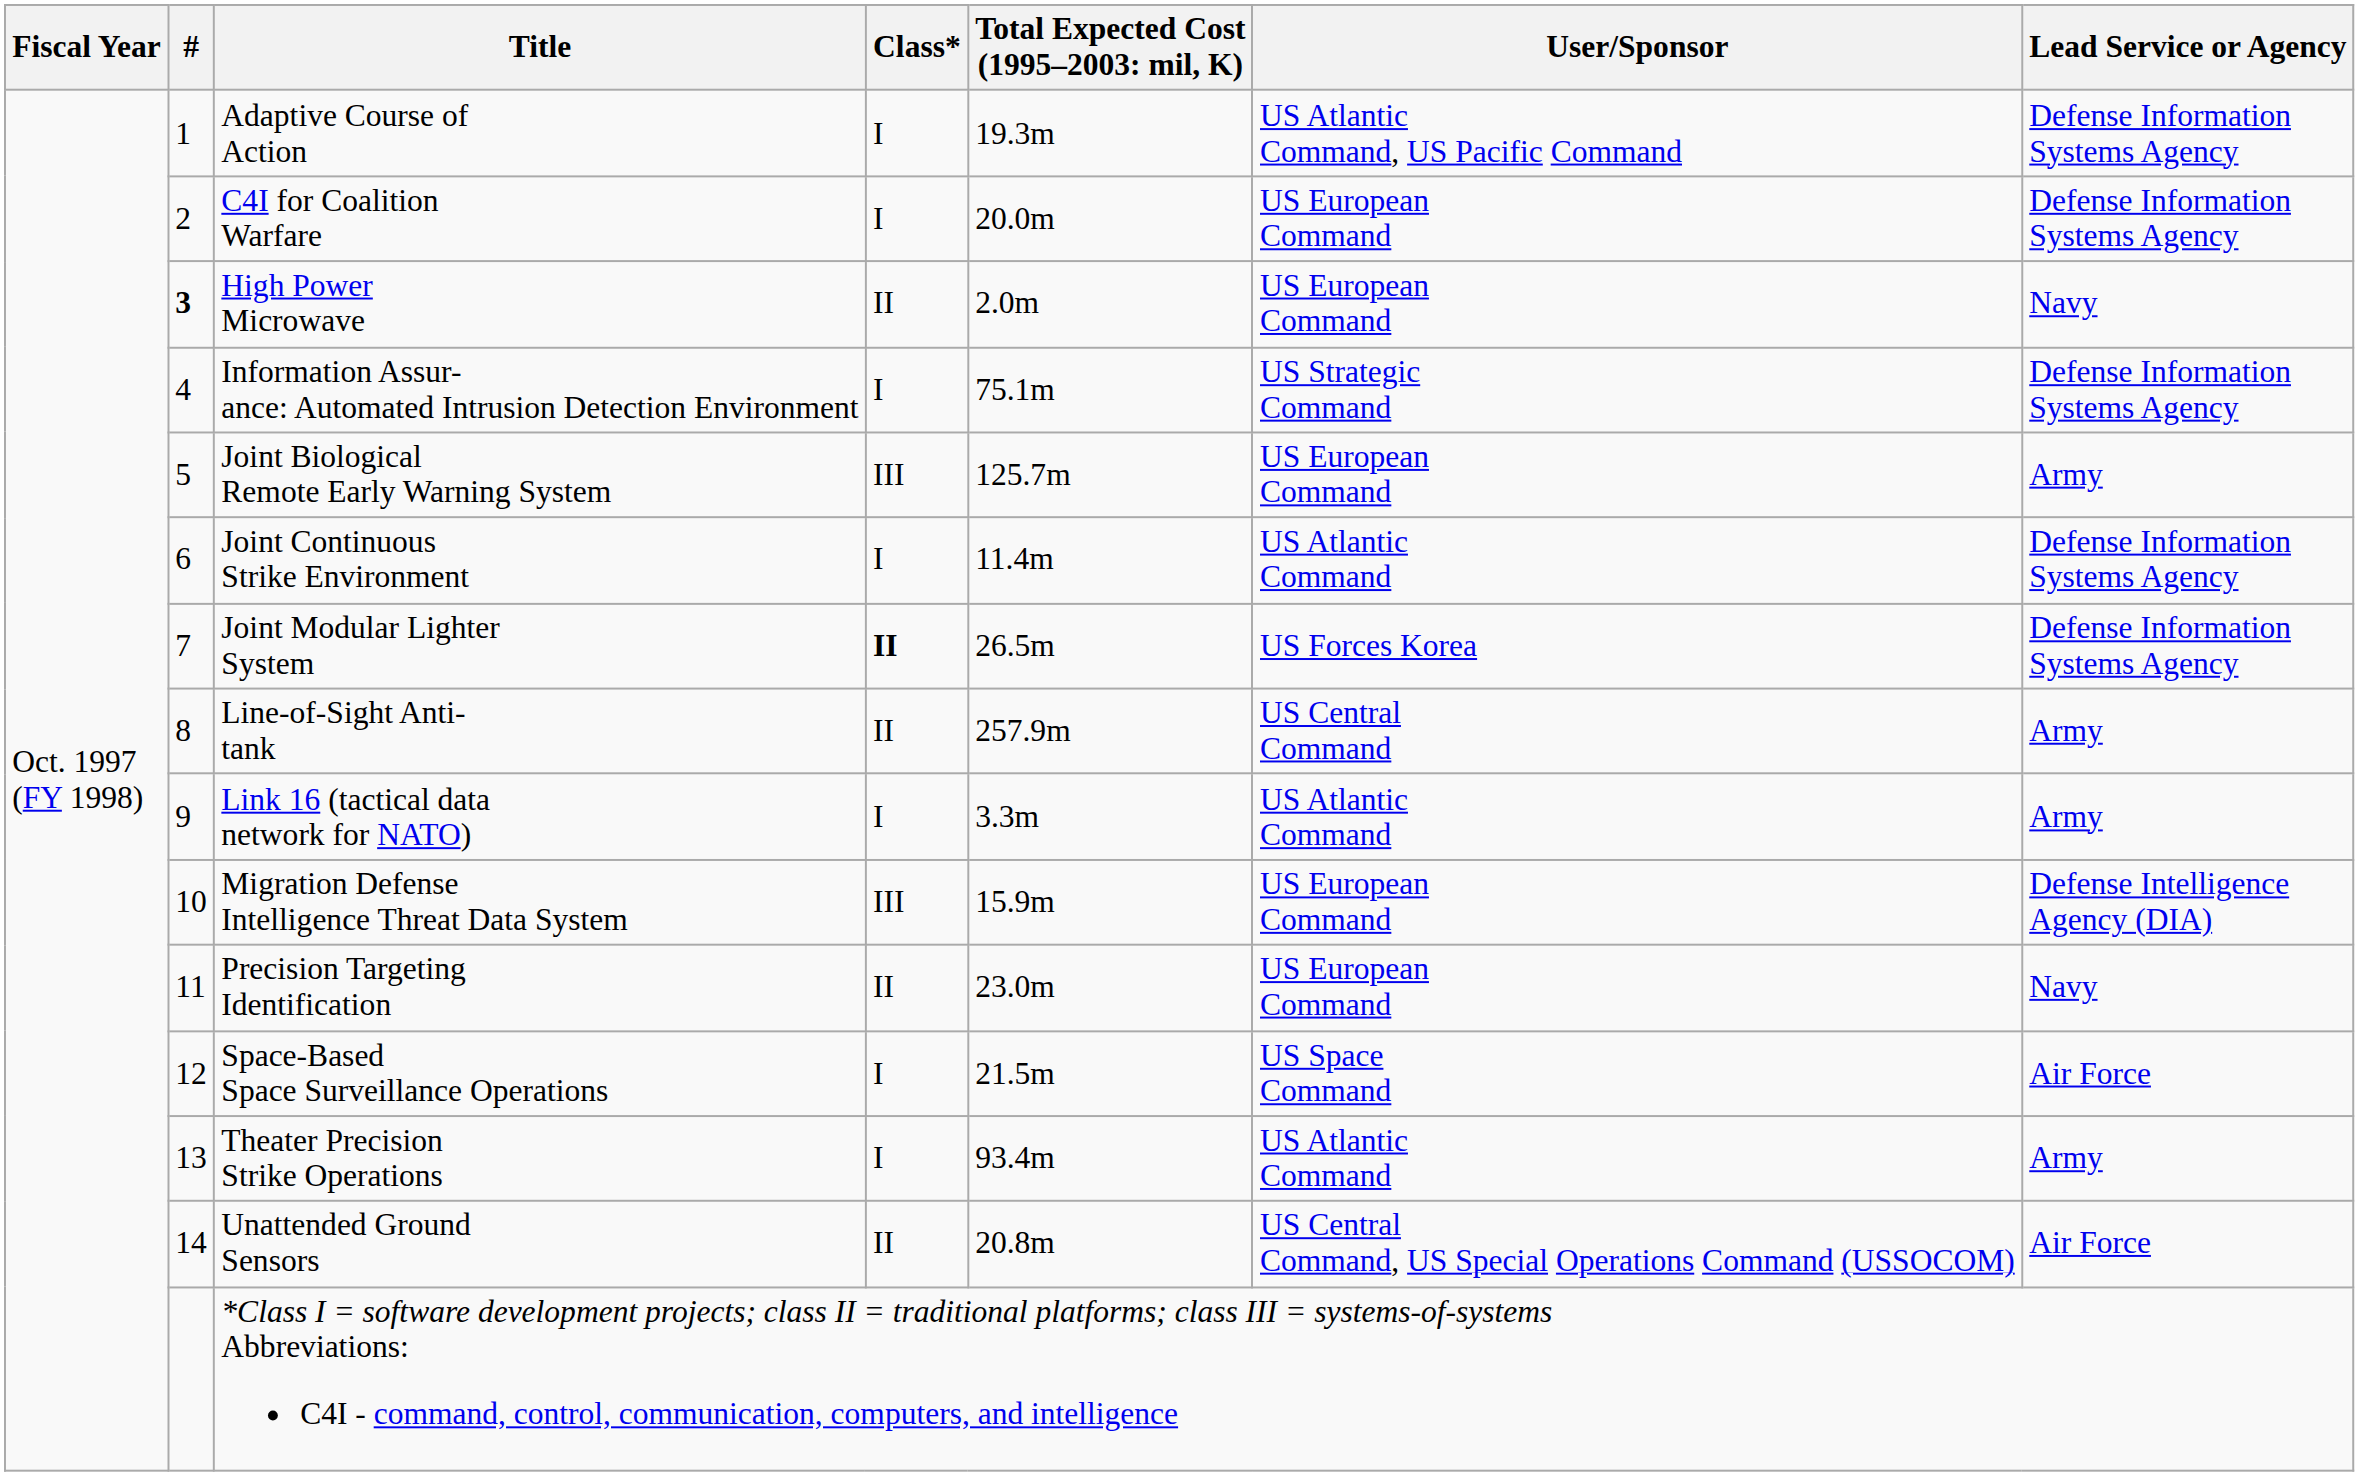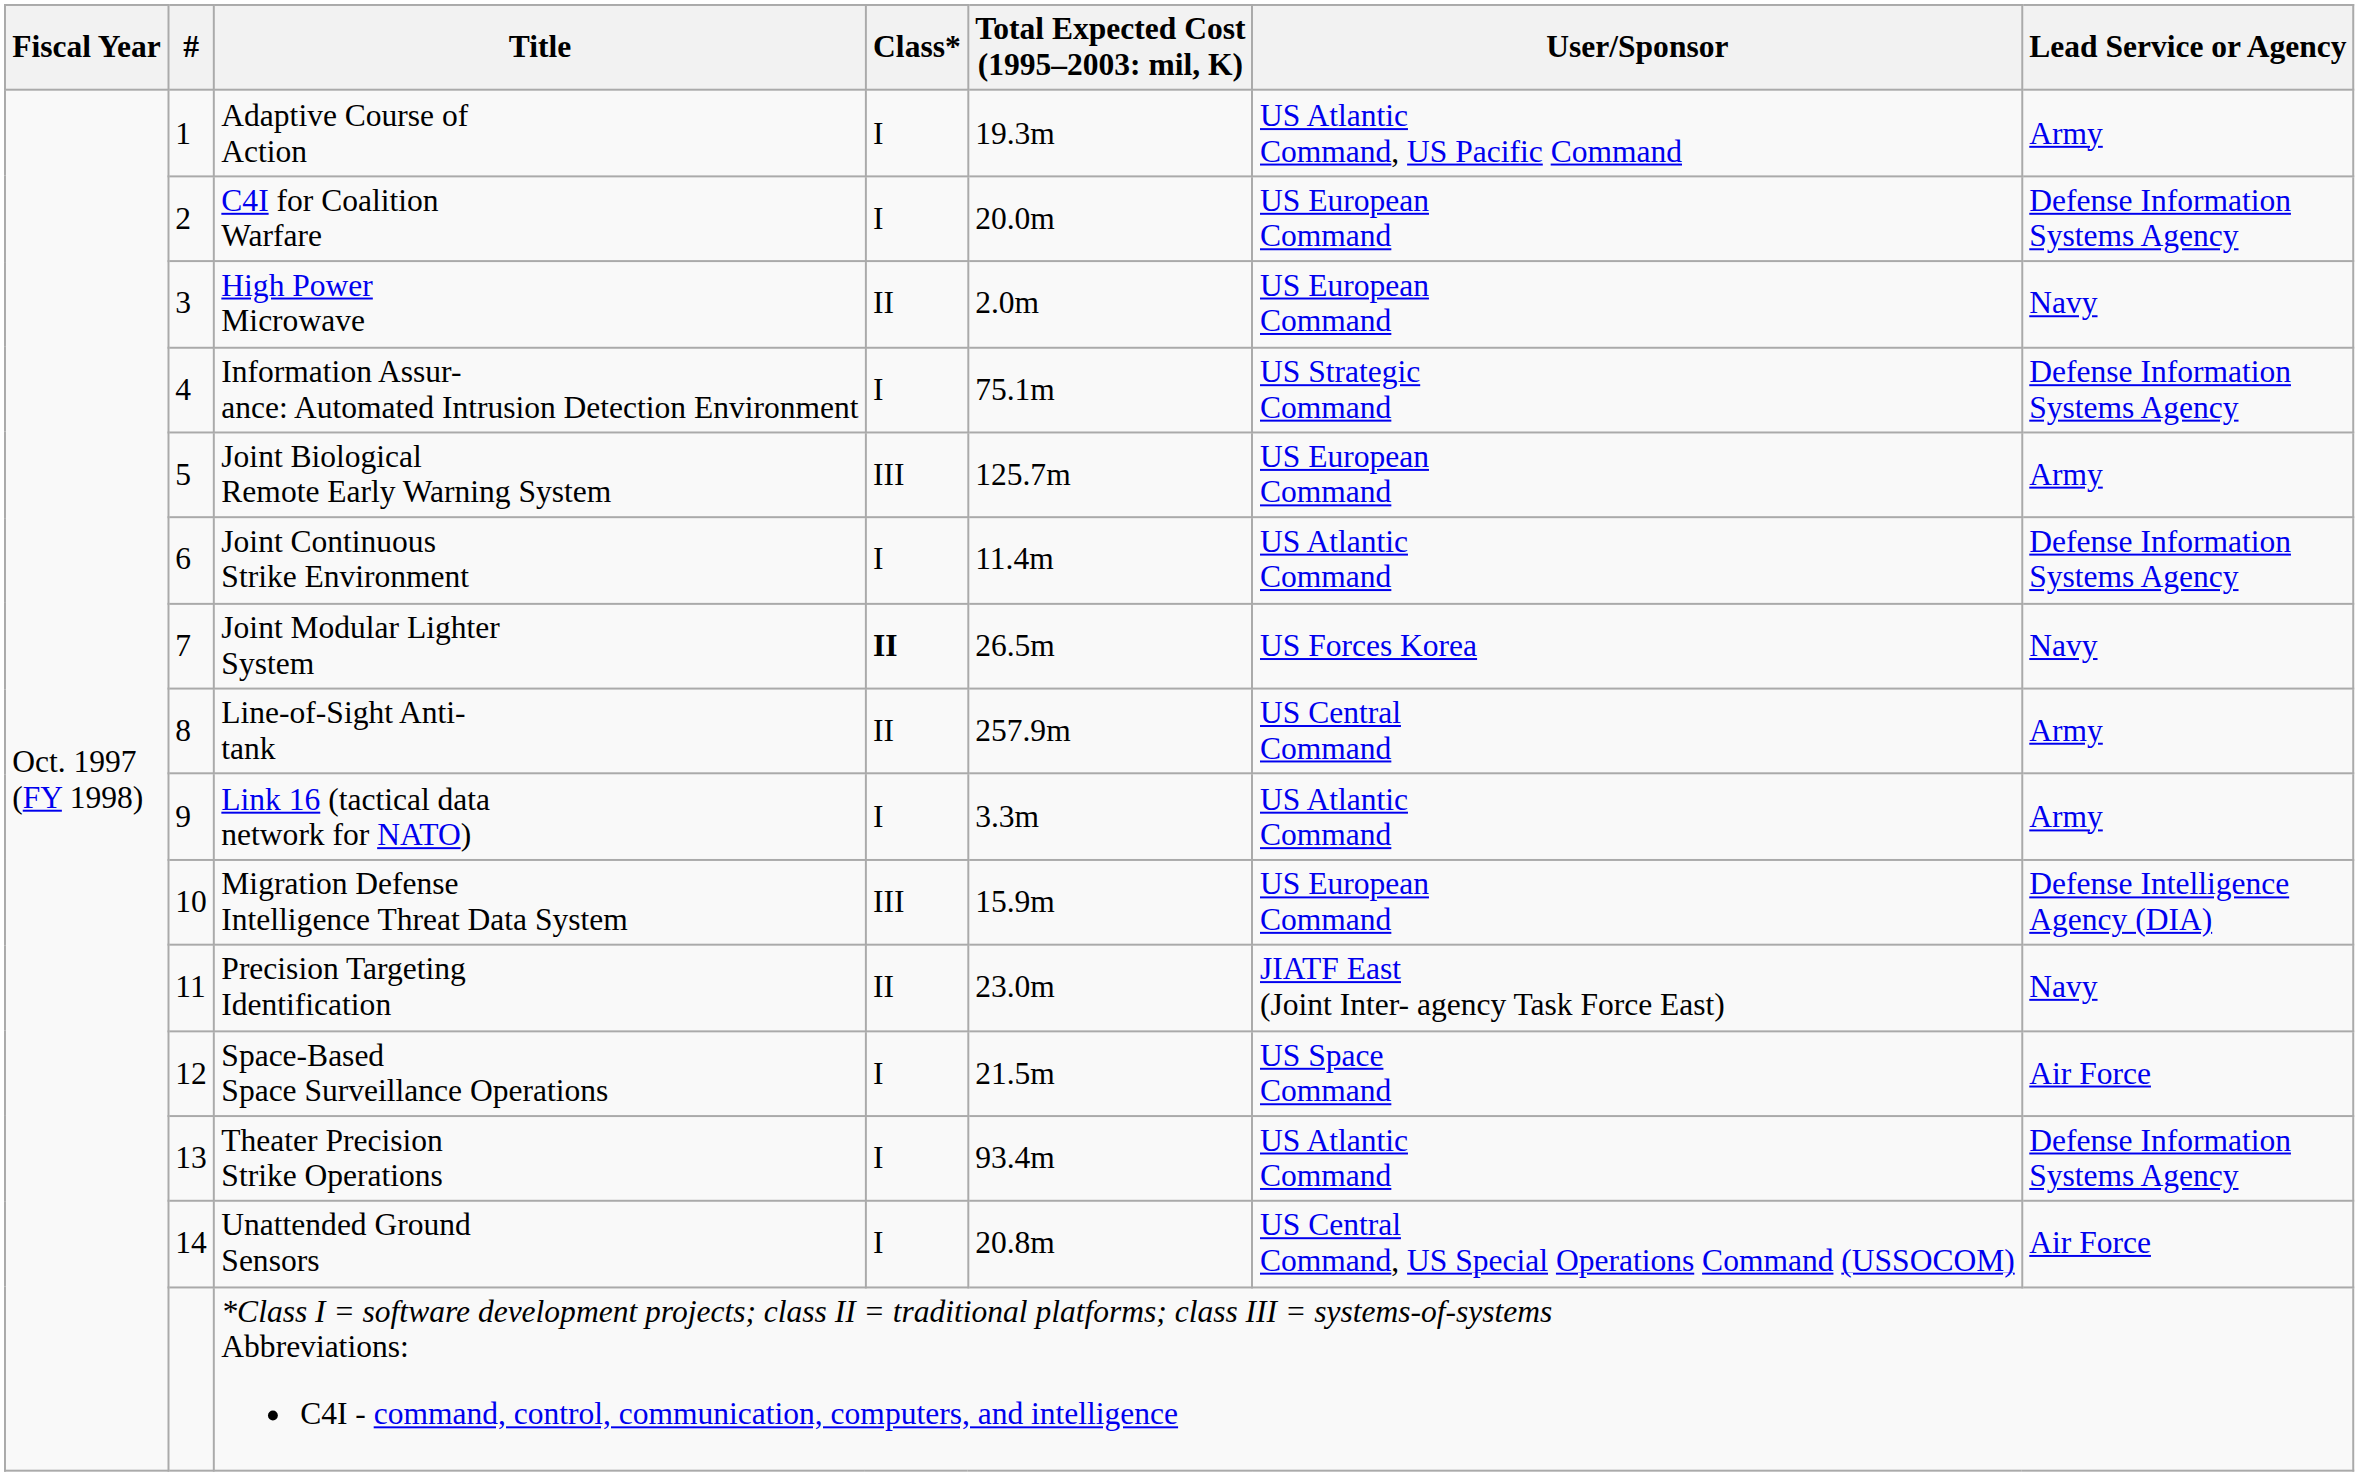Adaptive Course of Action | Lead Service or Agency: Defense Information Systems Agency -> Army
High Power Microwave | #: bold -> normal
Joint Modular Lighter System | Lead Service or Agency: Defense Information Systems Agency -> Navy
Precision Targeting Identification | User/Sponsor: US European Command -> JIATF East (Joint Inter- agency Task Force East)
Theater Precision Strike Operations | Lead Service or Agency: Army -> Defense Information Systems Agency
Unattended Ground Sensors | Class*: II -> I
